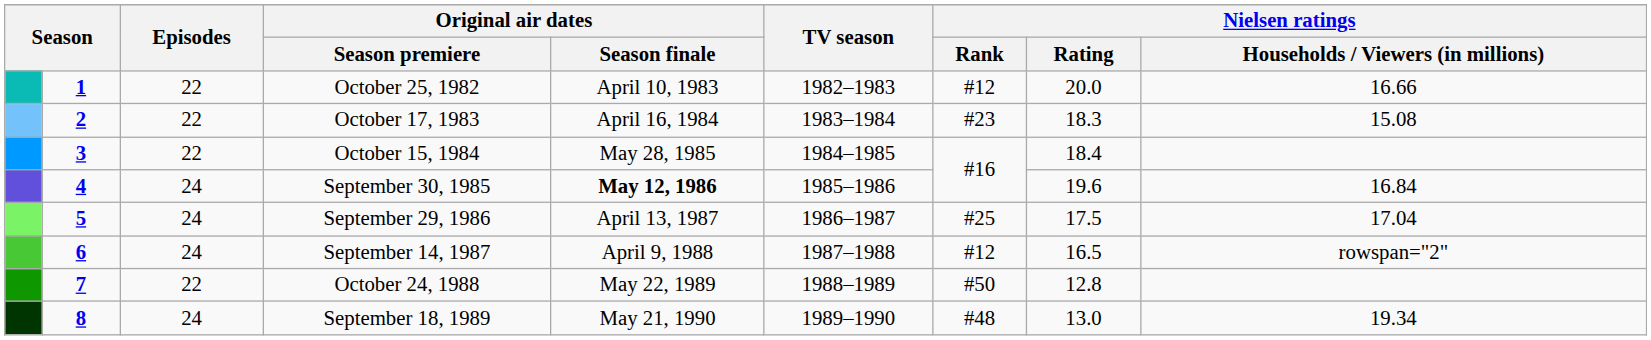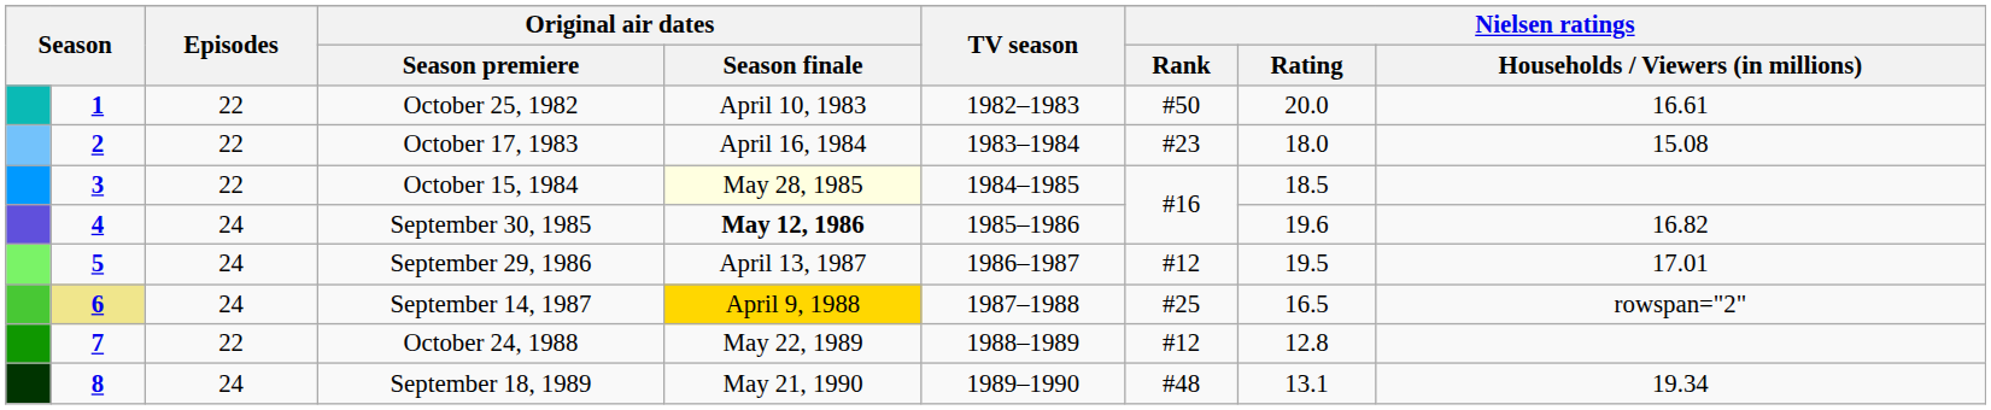October 25, 1982 | Nielsen ratings / Rank: #12 -> #50
October 25, 1982 | Nielsen ratings / Households / Viewers (in millions): 16.66 -> 16.61
October 17, 1983 | Nielsen ratings / Rating: 18.3 -> 18.0
October 15, 1984 | Original air dates / Season finale: no background -> lightyellow background
October 15, 1984 | Nielsen ratings / Rating: 18.4 -> 18.5
September 30, 1985 | Nielsen ratings / Households / Viewers (in millions): 16.84 -> 16.82
September 29, 1986 | Nielsen ratings / Rank: #25 -> #12
September 29, 1986 | Nielsen ratings / Rating: 17.5 -> 19.5
September 29, 1986 | Nielsen ratings / Households / Viewers (in millions): 17.04 -> 17.01
September 14, 1987 | column 2: no background -> khaki background
September 14, 1987 | Original air dates / Season finale: no background -> gold background
September 14, 1987 | Nielsen ratings / Rank: #12 -> #25
October 24, 1988 | Nielsen ratings / Rank: #50 -> #12
September 18, 1989 | Nielsen ratings / Rating: 13.0 -> 13.1
